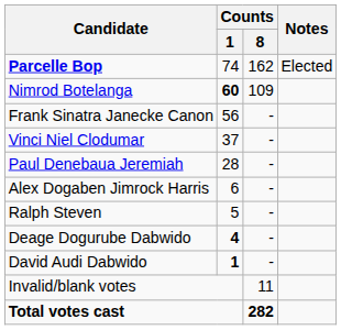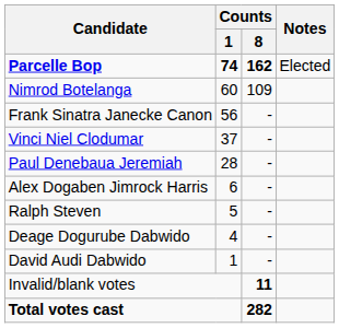Parcelle Bop | Counts / 1: normal -> bold
Parcelle Bop | Counts / 8: normal -> bold
Nimrod Botelanga | Counts / 1: bold -> normal
Deage Dogurube Dabwido | Counts / 1: bold -> normal
David Audi Dabwido | Counts / 1: bold -> normal
Invalid/blank votes | Counts / 8: normal -> bold
